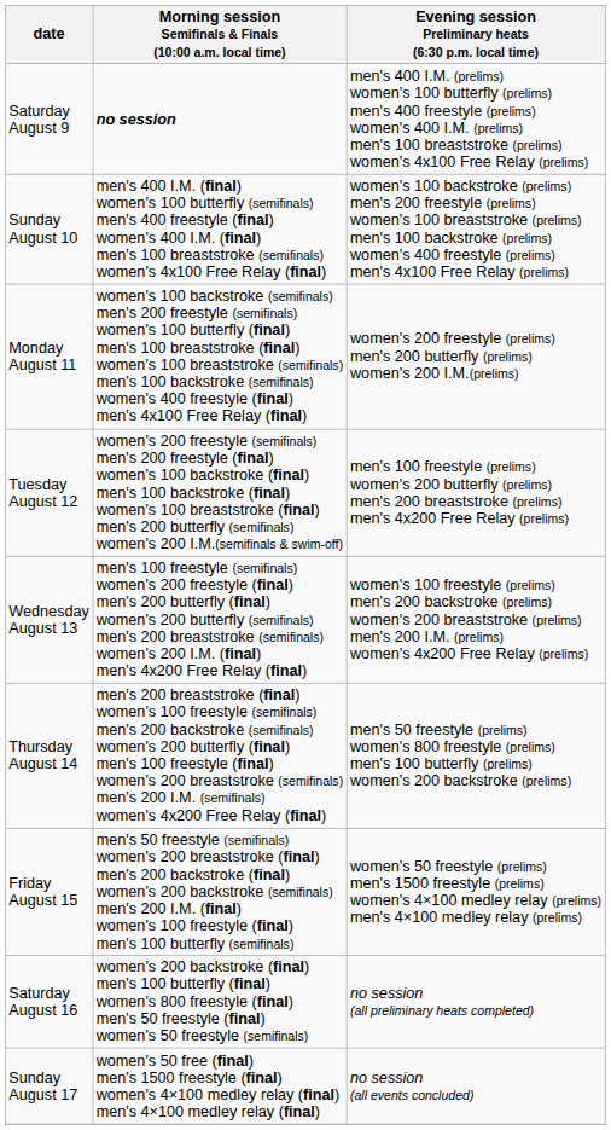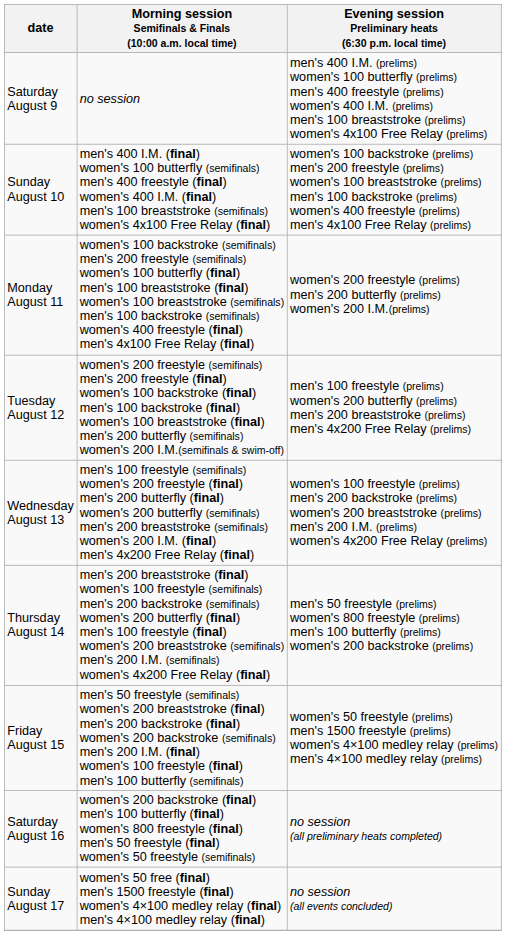Saturday August 9 | Morning session Semifinals & Finals (10:00 a.m. local time): bold -> normal
